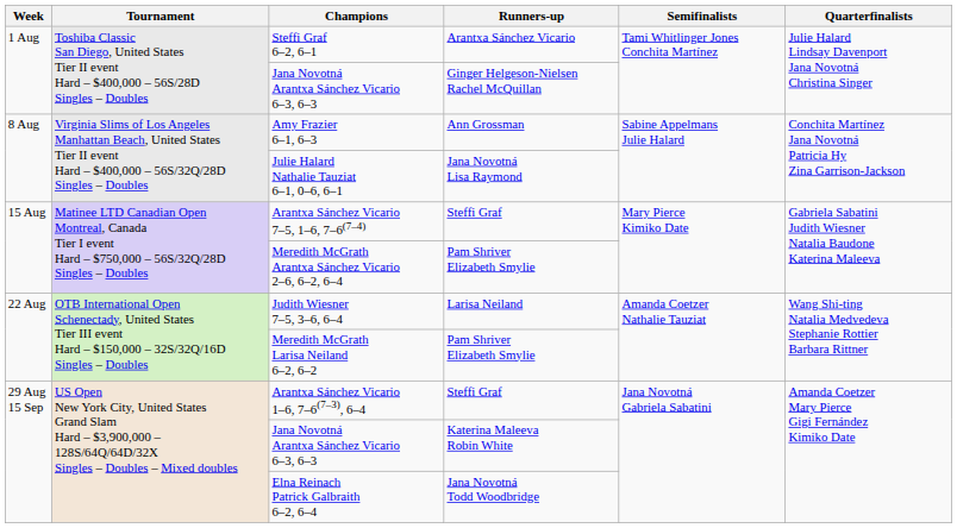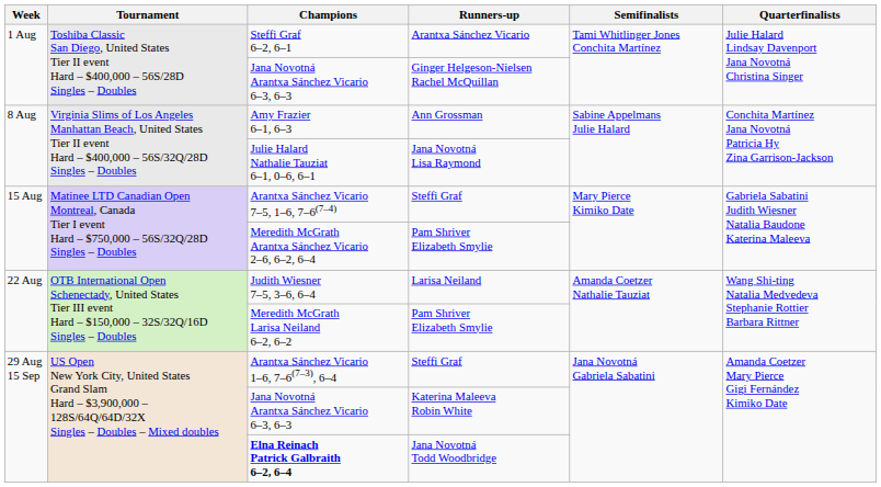Elna Reinach Patrick Galbraith 6–2, 6–4 | Champions: normal -> bold
